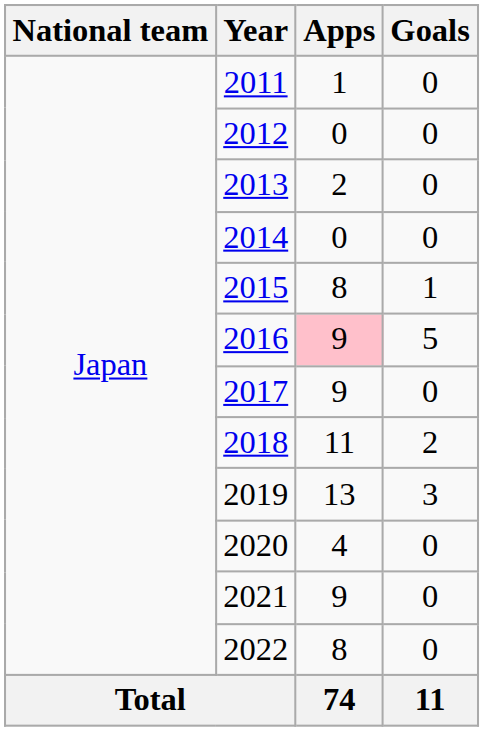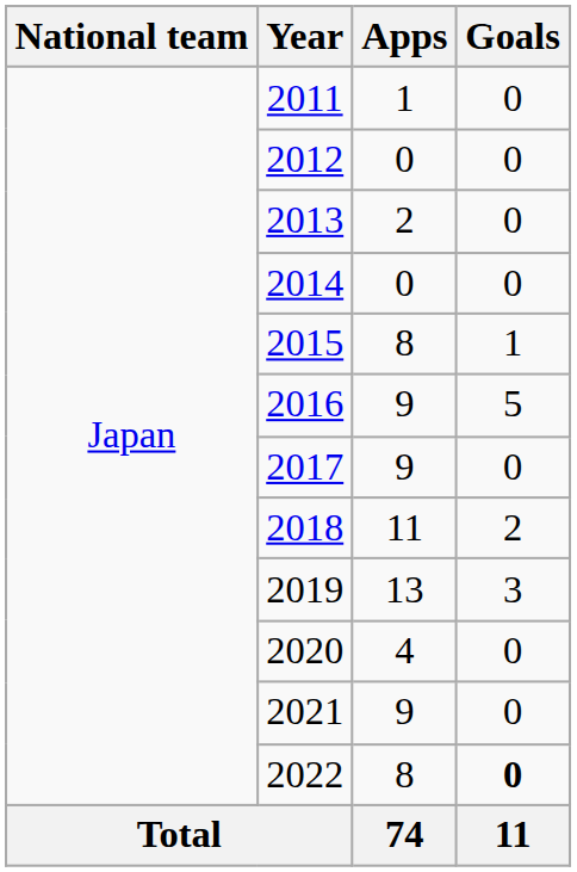2016 | Apps: pink background -> no background
2022 | Goals: normal -> bold
